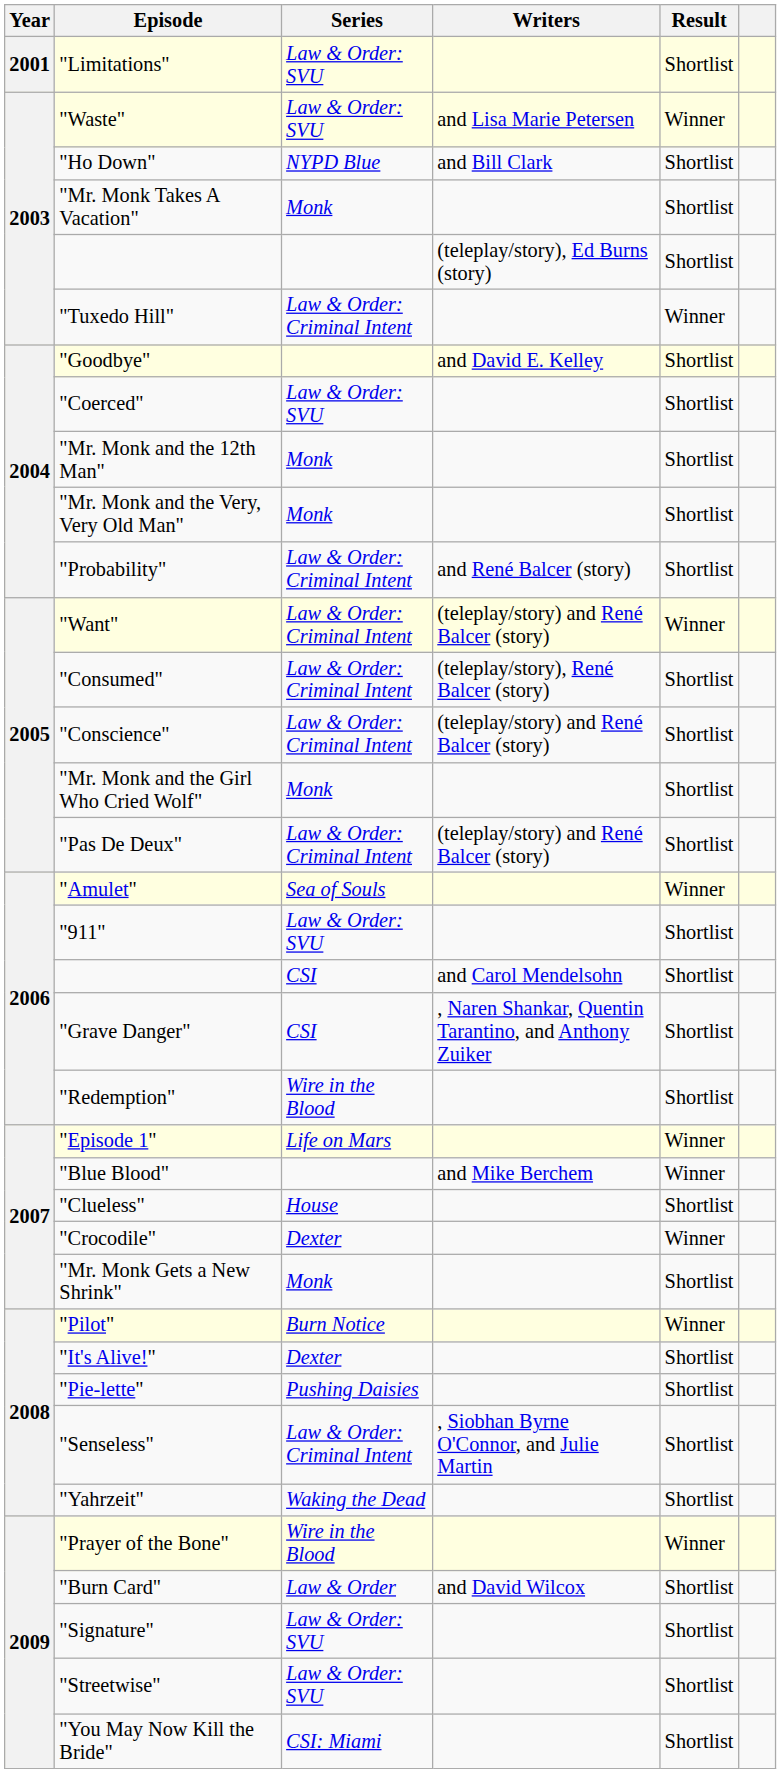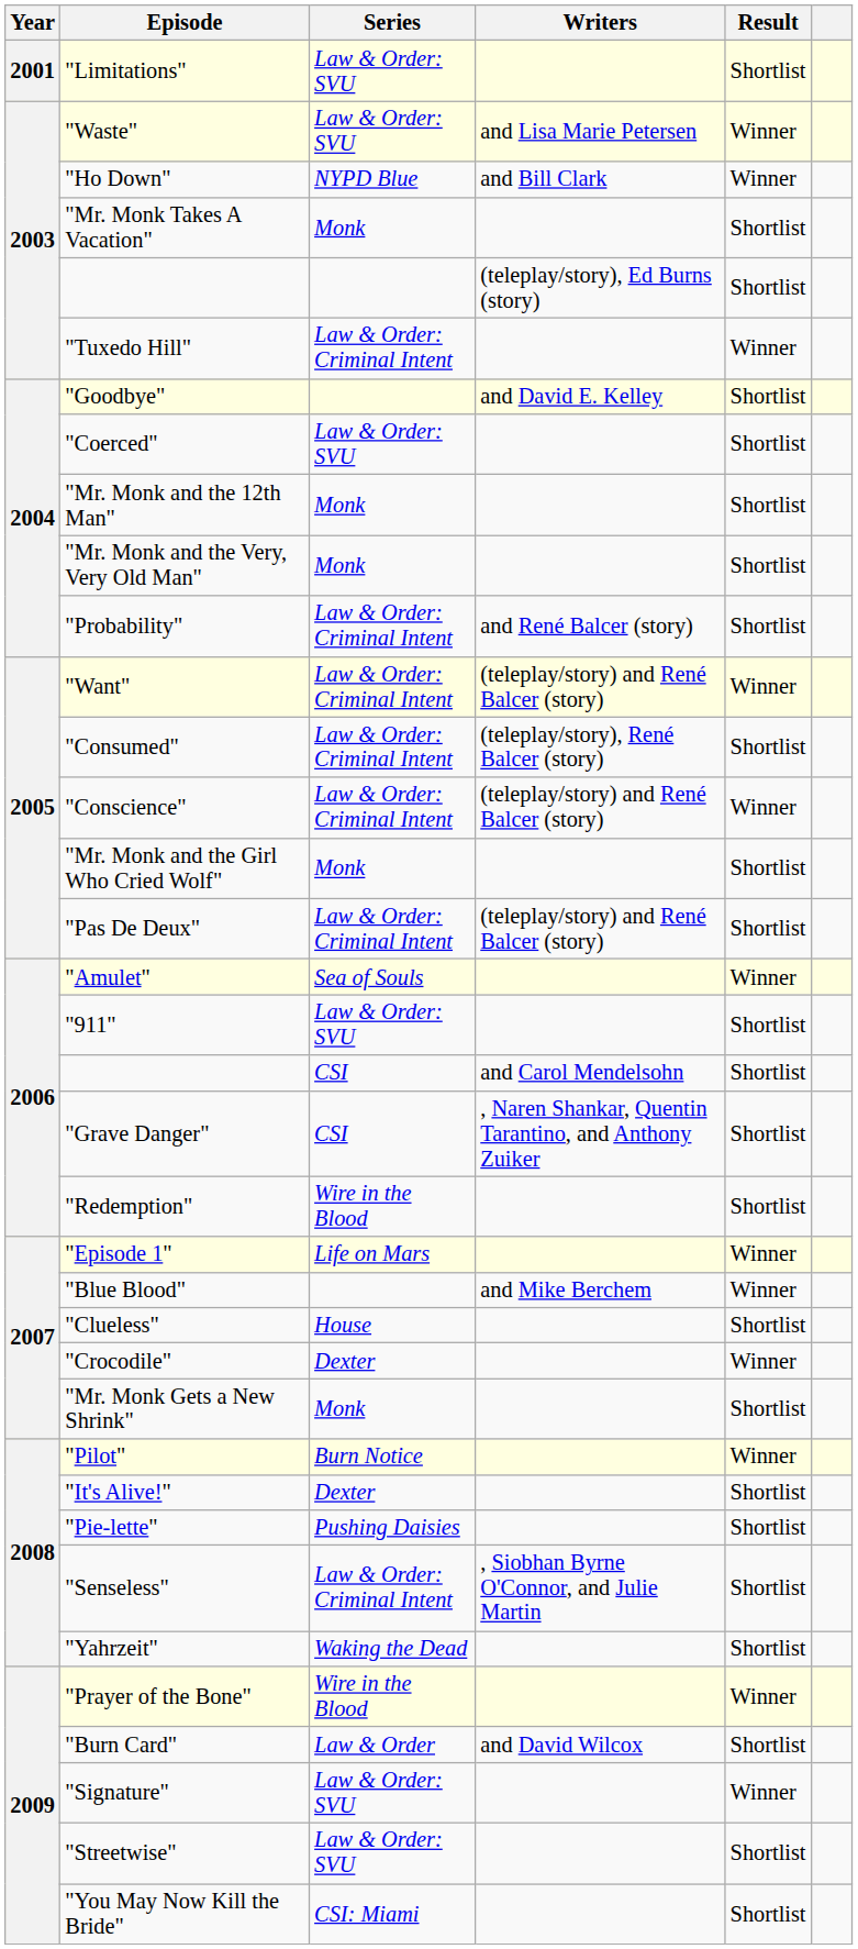"Ho Down" | Result: Shortlist -> Winner
"Conscience" | Result: Shortlist -> Winner
"Signature" | Result: Shortlist -> Winner
